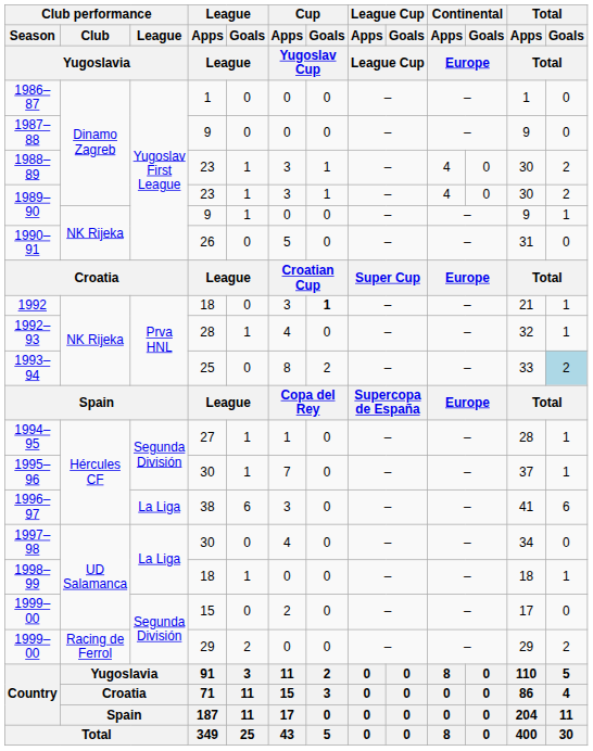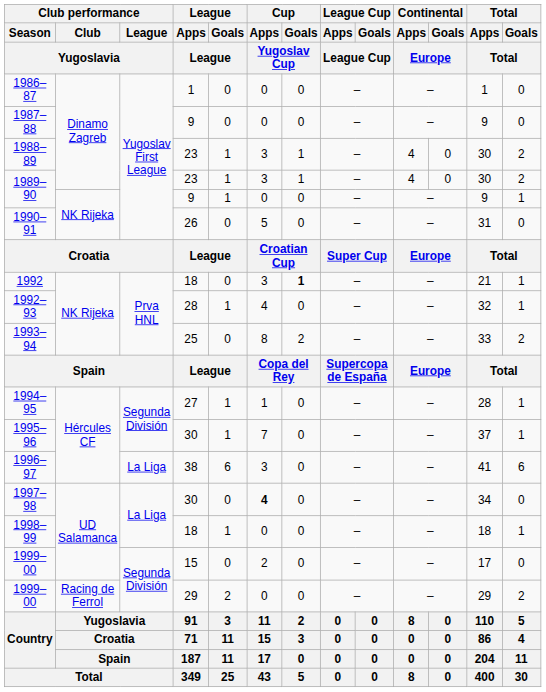1993–94 | Total / Goals / Total: lightblue background -> no background
1997–98 | Cup / Apps / Yugoslav Cup: normal -> bold
